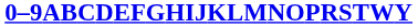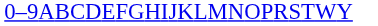row 1 | column 1: bold -> normal
